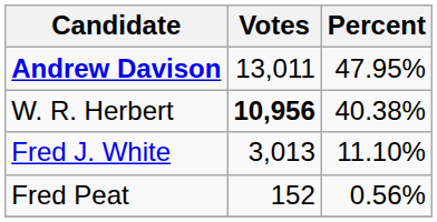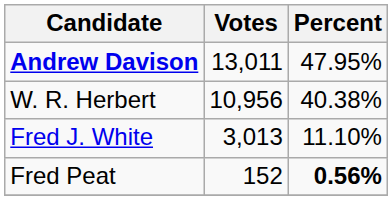W. R. Herbert | Votes: bold -> normal
Fred Peat | Percent: normal -> bold
